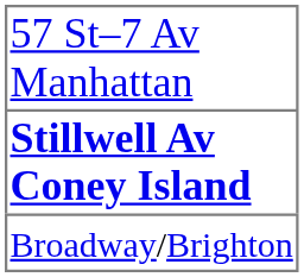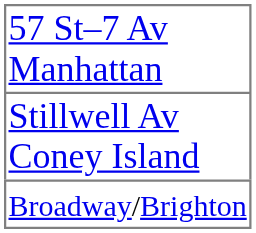row 2 | column 1: bold -> normal
